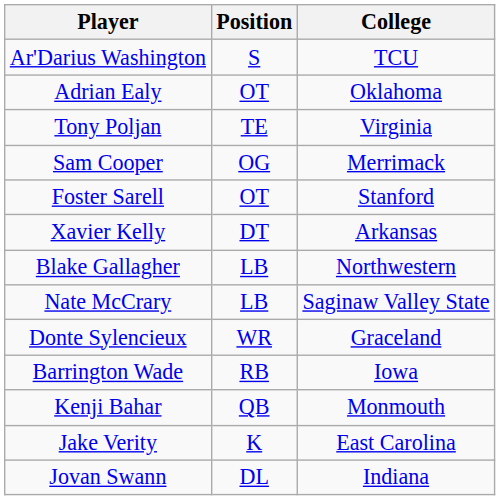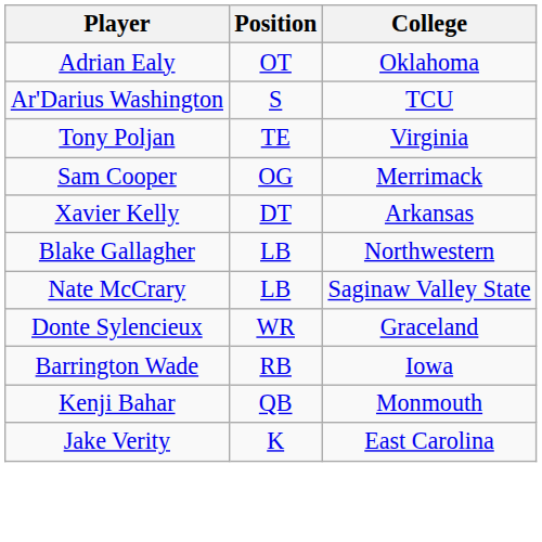rows swapped: Ar'Darius Washington <-> Adrian Ealy
- row: Foster Sarell | OT | Stanford
- row: Jovan Swann | DL | Indiana
